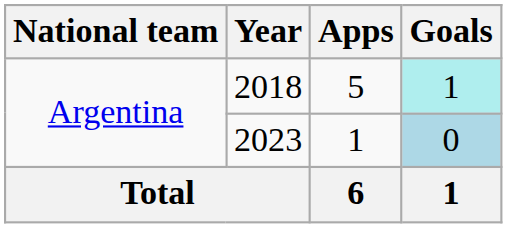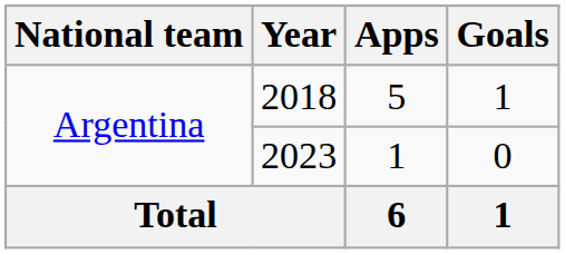2018 | Goals: paleturquoise background -> no background
2023 | Goals: lightblue background -> no background
